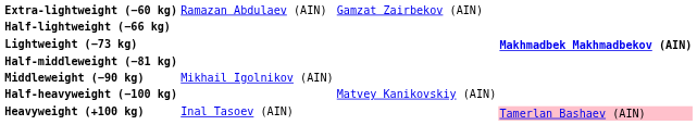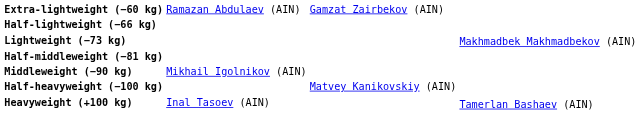Lightweight (−73 kg) / Makhmadbek Makhmadbekov (AIN) | column 4: bold -> normal
Heavyweight (+100 kg) / Tamerlan Bashaev (AIN) | column 4: pink background -> no background
